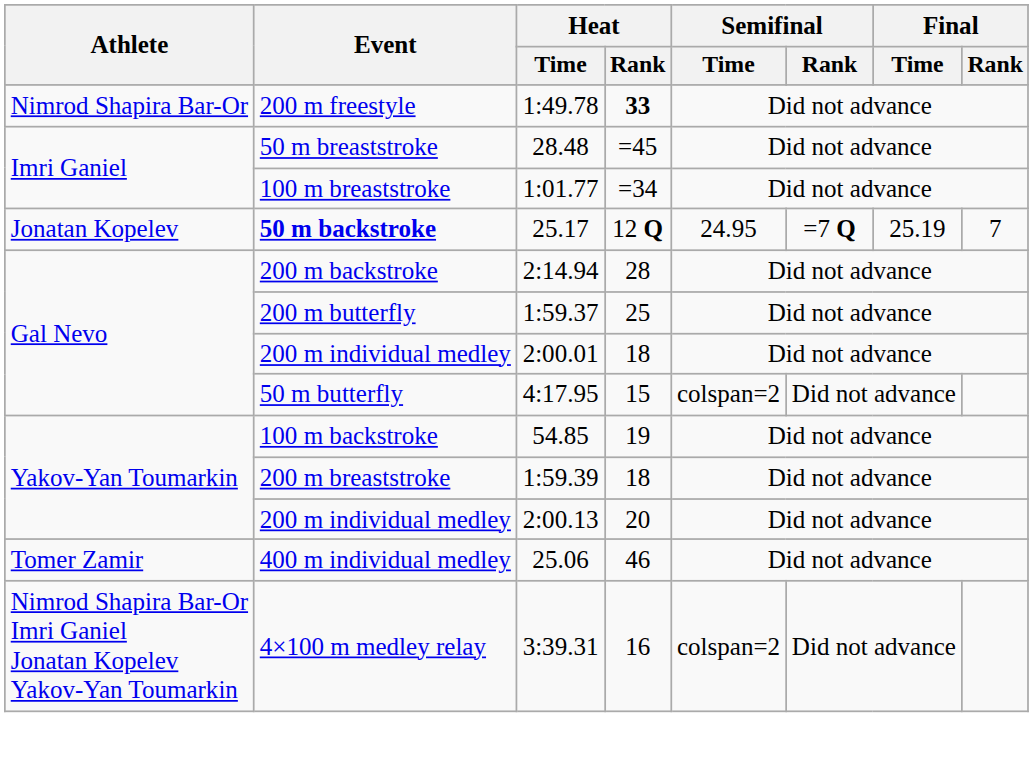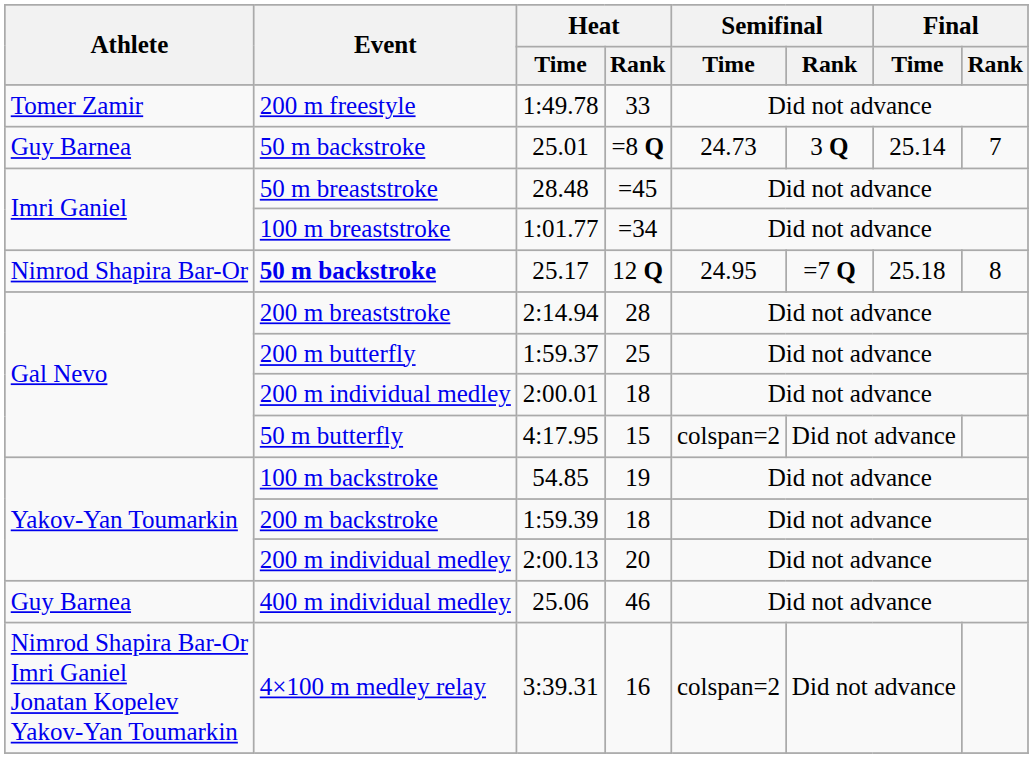1:49.78 | Athlete: Nimrod Shapira Bar-Or -> Tomer Zamir
1:49.78 | Heat / Rank: bold -> normal
+ row: Guy Barnea | 50 m backstroke | 25.01 | =8 Q | 24.73 | 3 Q | 25.14 | 7
25.17 | Athlete: Jonatan Kopelev -> Nimrod Shapira Bar-Or
25.17 | Final / Time: 25.19 -> 25.18
25.17 | Final / Rank: 7 -> 8
2:14.94 | Event: 200 m backstroke -> 200 m breaststroke
1:59.39 | Event: 200 m breaststroke -> 200 m backstroke
25.06 | Athlete: Tomer Zamir -> Guy Barnea
